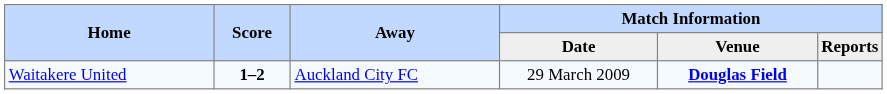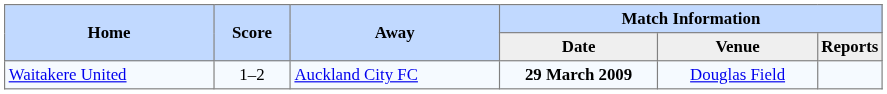Waitakere United | Score: bold -> normal
Waitakere United | Match Information / Date: normal -> bold
Waitakere United | Match Information / Venue: bold -> normal
